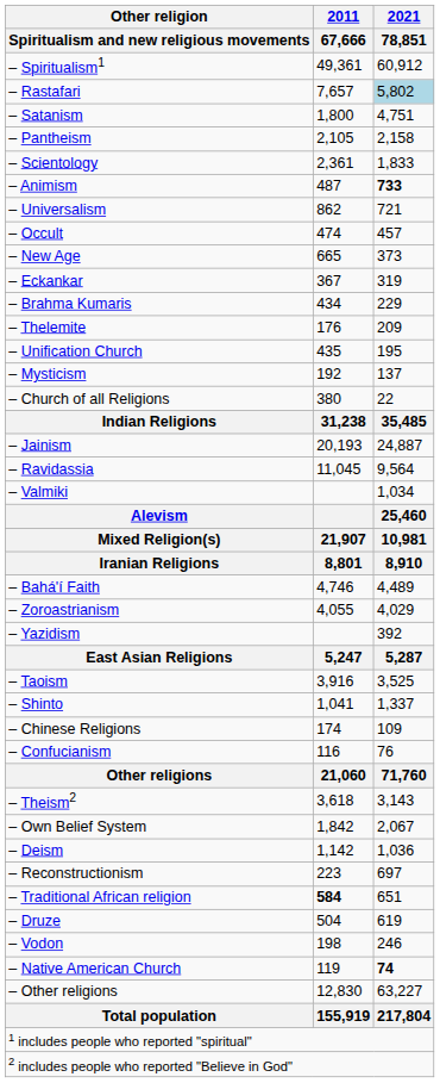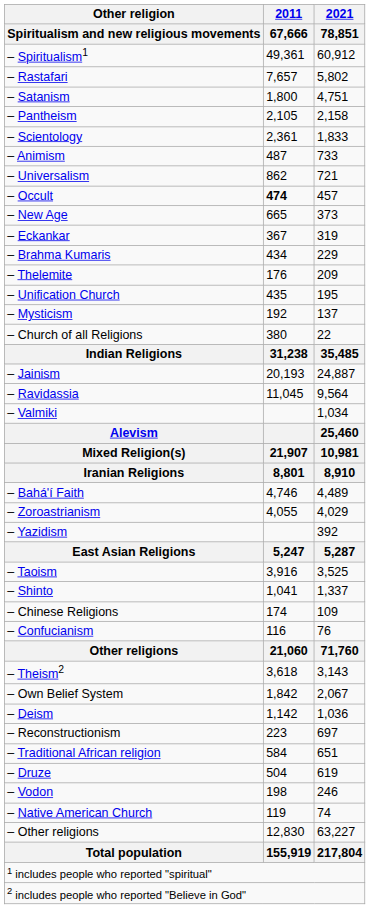– Rastafari | 2021 / 78,851: lightblue background -> no background
– Animism | 2021 / 78,851: bold -> normal
– Occult | 2011 / 67,666: normal -> bold
– Traditional African religion | 2011 / 67,666: bold -> normal
– Native American Church | 2021 / 78,851: bold -> normal
